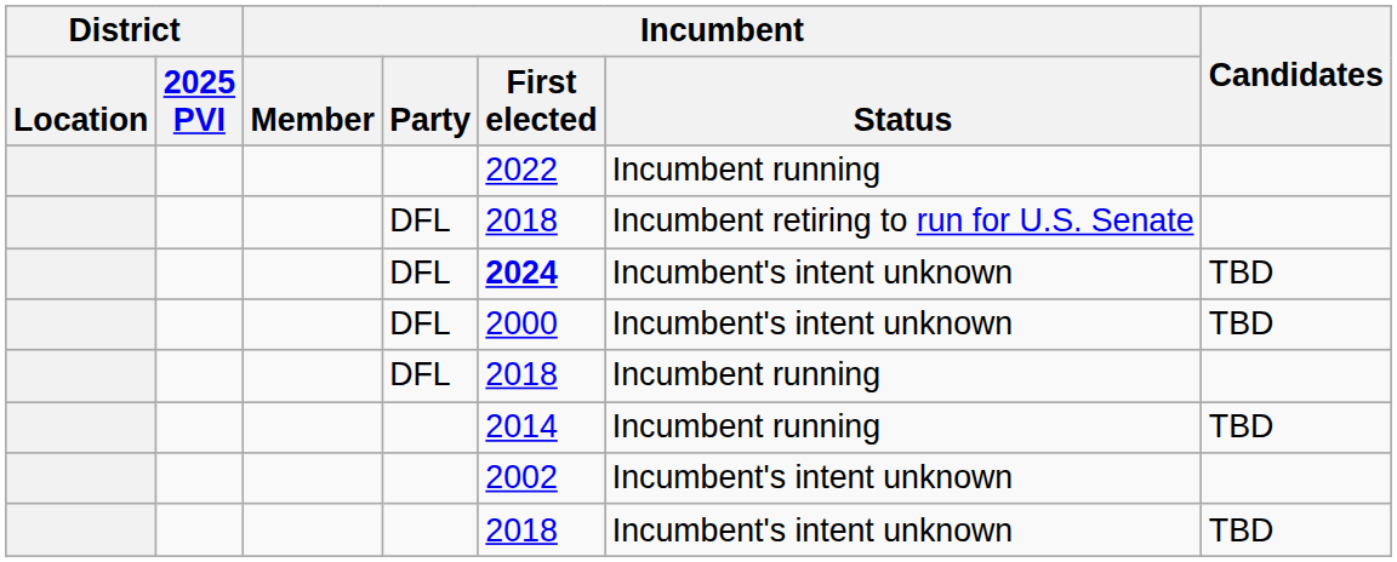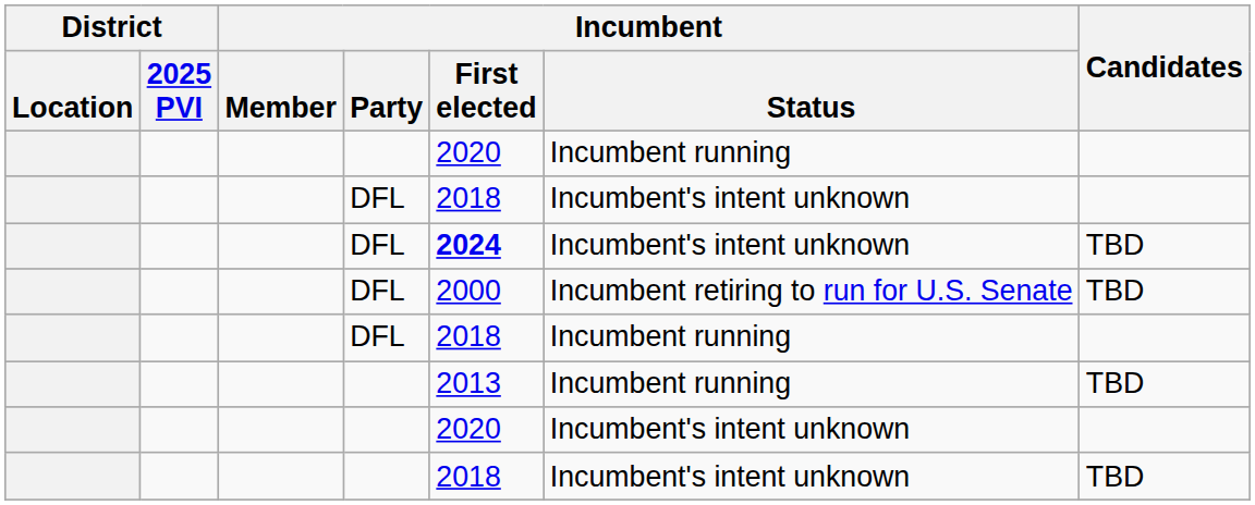row 3 | Incumbent / First elected: 2022 -> 2020
row 4 | Incumbent / Status: Incumbent retiring to run for U.S. Senate -> Incumbent's intent unknown
row 6 | Incumbent / Status: Incumbent's intent unknown -> Incumbent retiring to run for U.S. Senate
row 8 | Incumbent / First elected: 2014 -> 2013
row 9 | Incumbent / First elected: 2002 -> 2020
